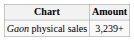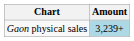Gaon physical sales | Amount: no background -> lightblue background
